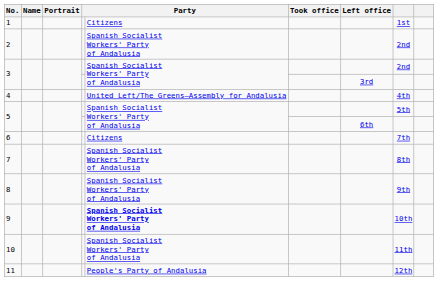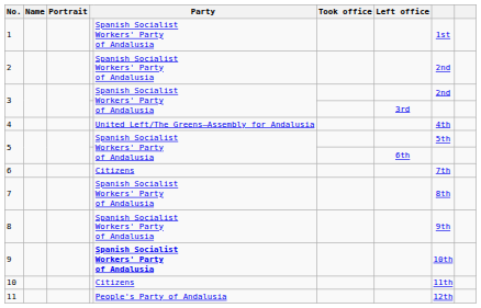1 | column 5: Citizens -> Spanish Socialist Workers' Party of Andalusia
10 | column 5: Spanish Socialist Workers' Party of Andalusia -> Citizens
